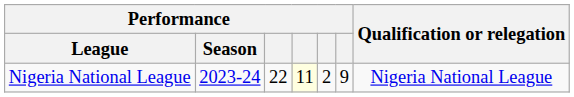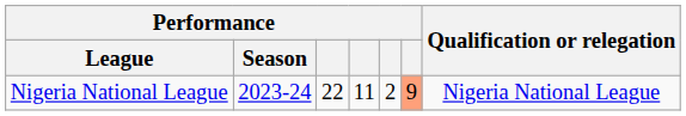row 3 | column 4: lightyellow background -> no background
row 3 | column 6: no background -> lightsalmon background
